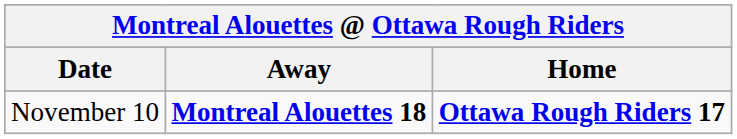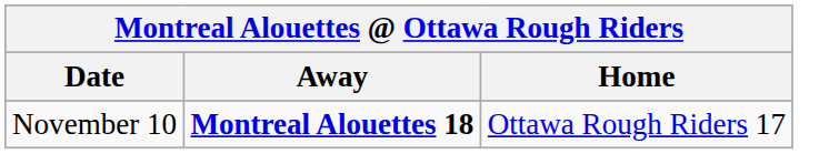November 10 | Home: bold -> normal
